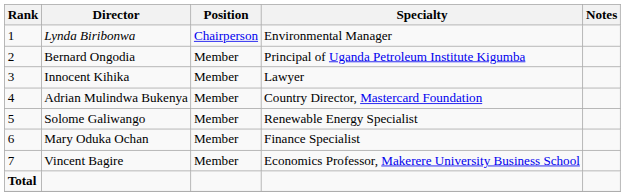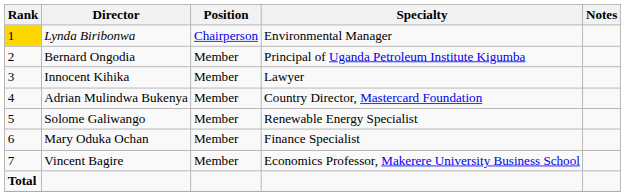Lynda Biribonwa | Rank: no background -> gold background
